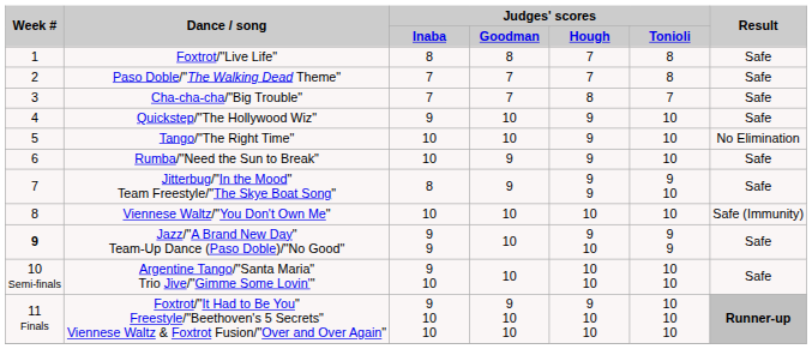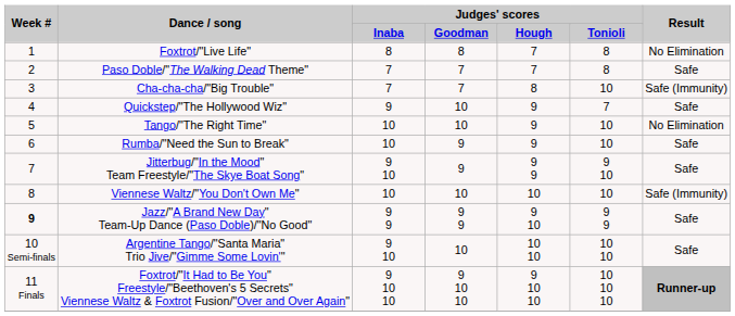Foxtrot/"Live Life" | Result: Safe -> No Elimination
Cha-cha-cha/"Big Trouble" | Judges' scores / Tonioli: 7 -> 10
Cha-cha-cha/"Big Trouble" | Result: Safe -> Safe (Immunity)
Quickstep/"The Hollywood Wiz" | Judges' scores / Tonioli: 10 -> 7
Jitterbug/"In the Mood" Team Freestyle/"The Skye Boat Song" | Judges' scores / Inaba: 8 -> 9 10
Jazz/"A Brand New Day" Team-Up Dance (Paso Doble)/"No Good" | Judges' scores / Goodman: 10 -> 9 9
